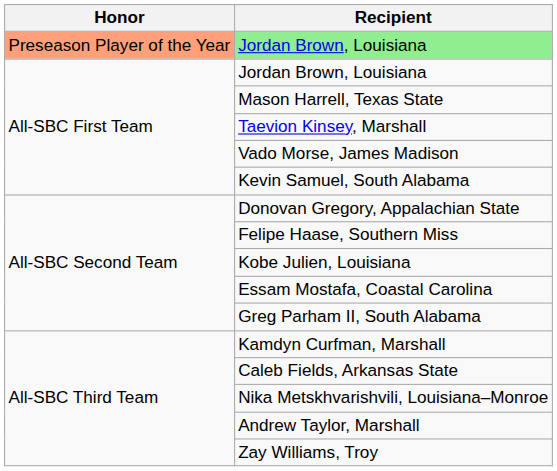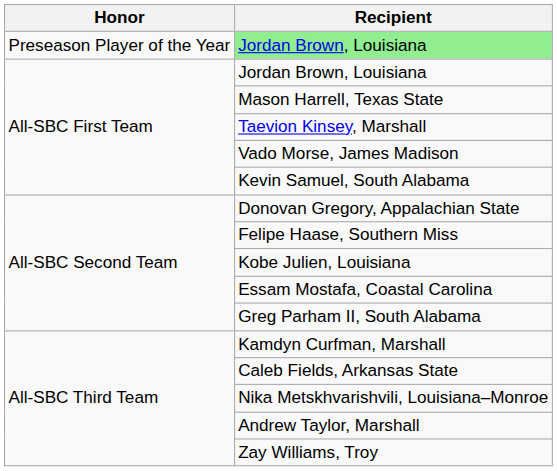row 2 | Honor: lightsalmon background -> no background
